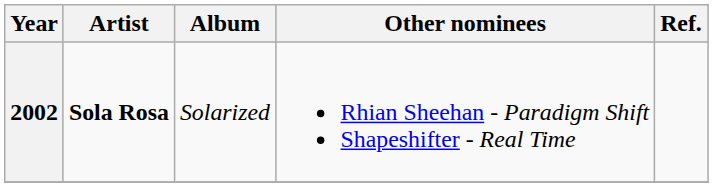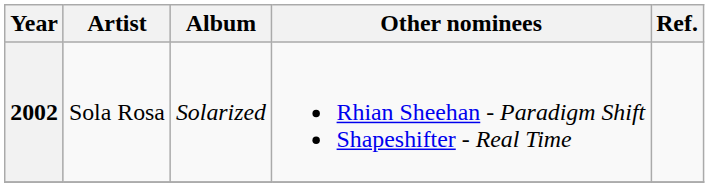2002 | Artist: bold -> normal
